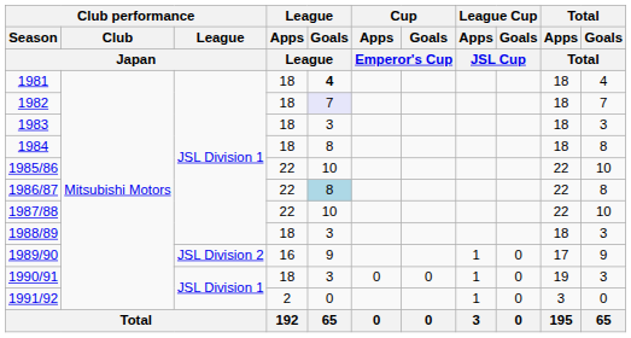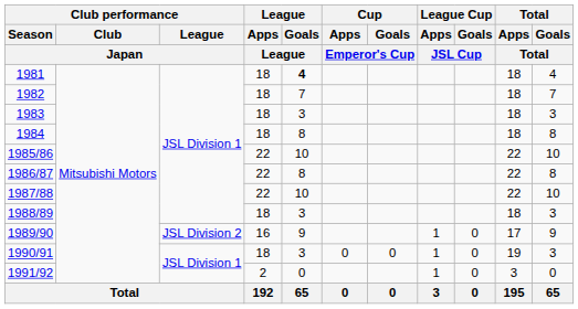1982 | League / Goals / League: lavender background -> no background
1986/87 | League / Goals / League: lightblue background -> no background
